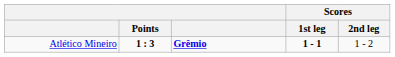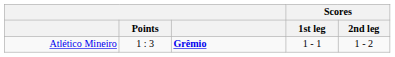Atlético Mineiro | Points: bold -> normal
Atlético Mineiro | Scores / 1st leg: bold -> normal
